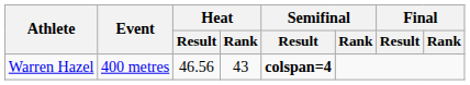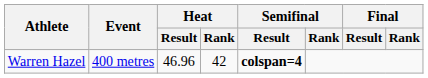Warren Hazel | Heat / Result: 46.56 -> 46.96
Warren Hazel | Heat / Rank: 43 -> 42
